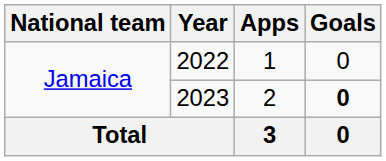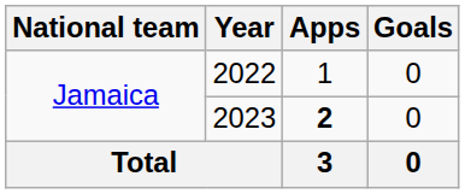2023 | Apps: normal -> bold
2023 | Goals: bold -> normal
